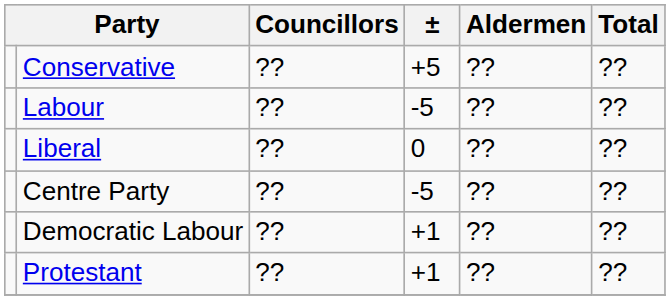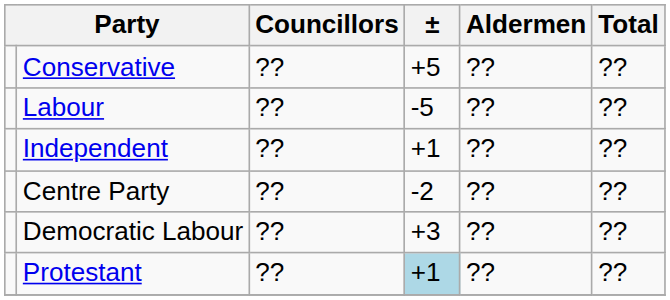- row: Liberal | ?? | 0 | ?? | ??
+ row: Independent | ?? | +1 | ?? | ??
Centre Party | ±: -5 -> -2
Democratic Labour | ±: +1 -> +3
Protestant | ±: no background -> lightblue background
